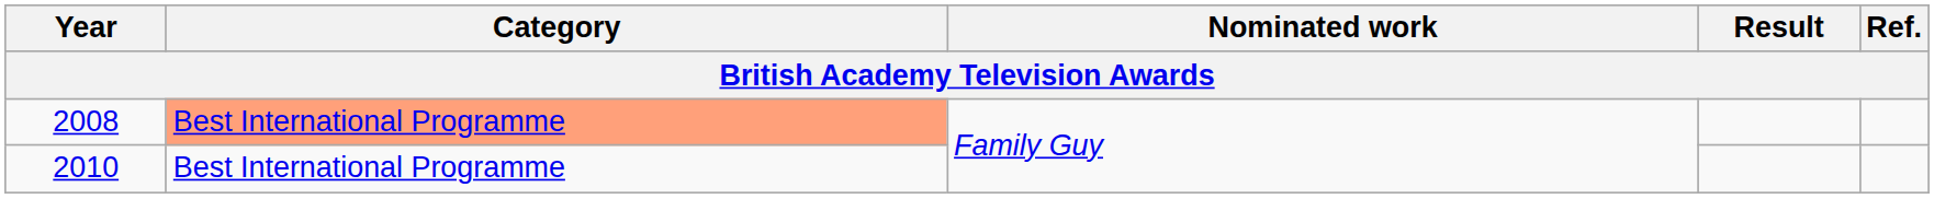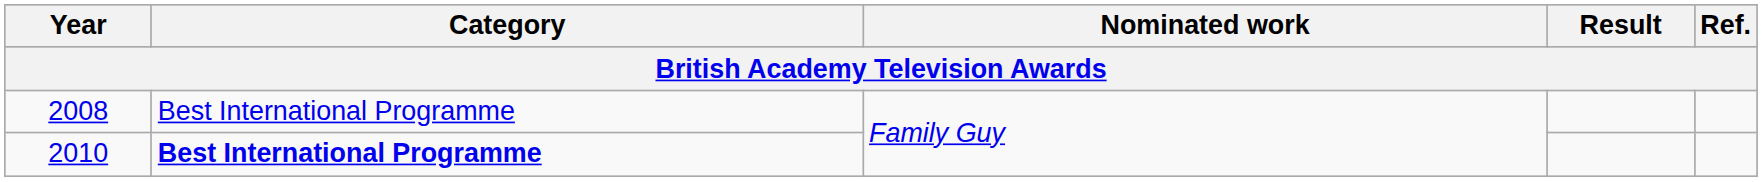2008 | Category: lightsalmon background -> no background
2010 | Category: normal -> bold
